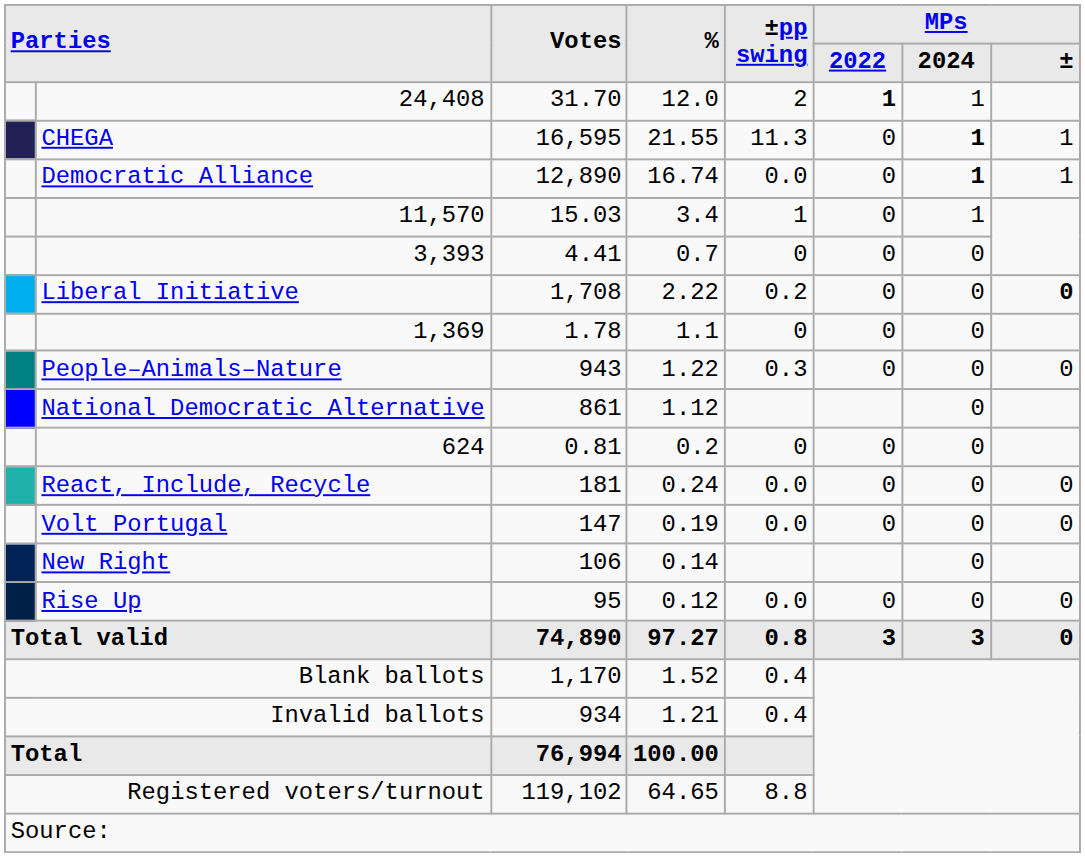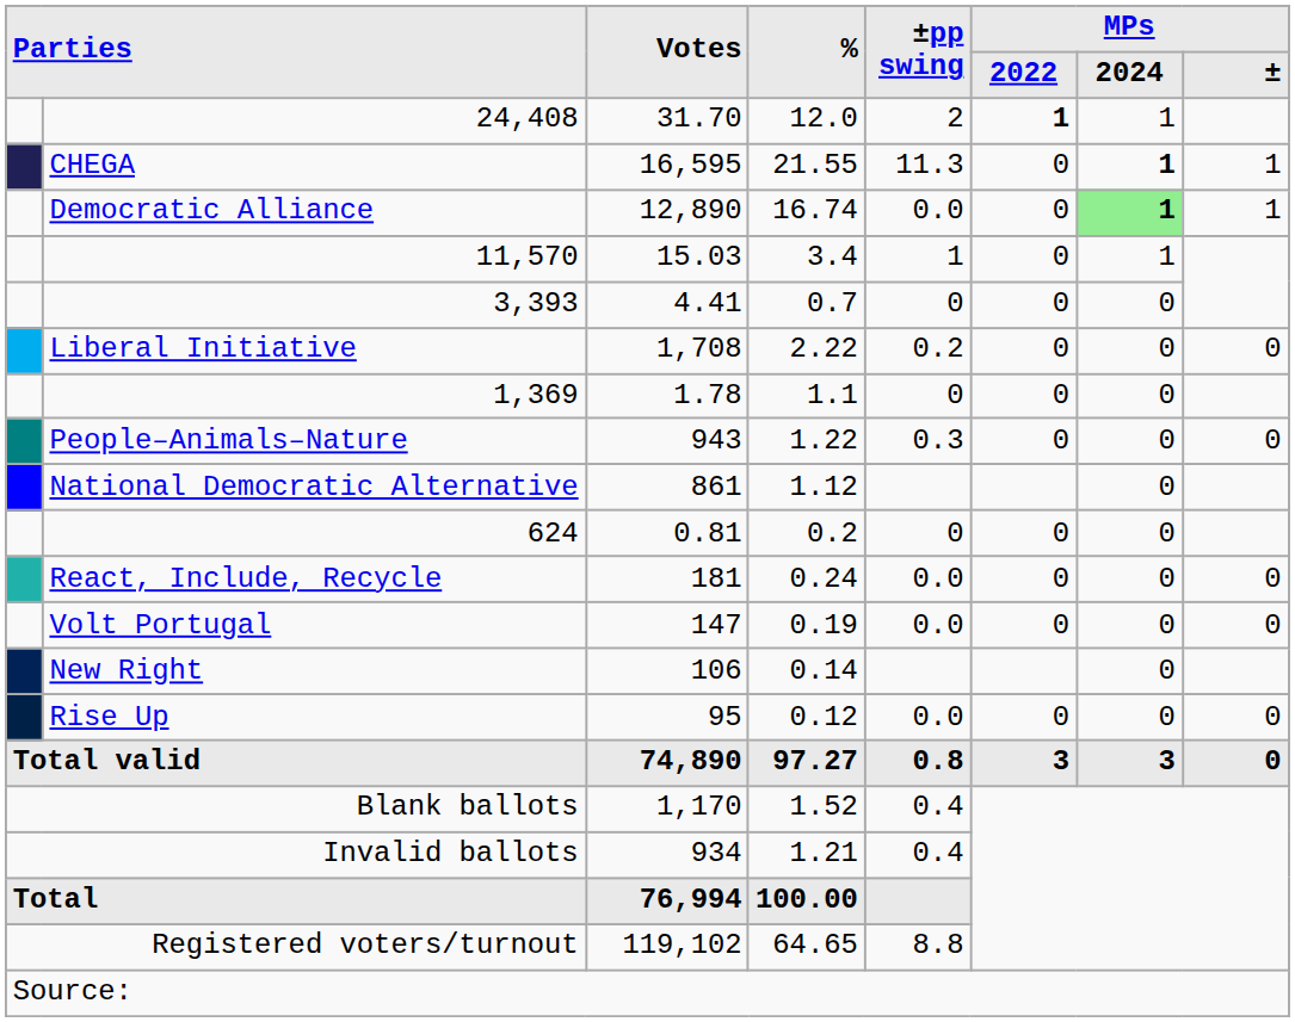Democratic Alliance | MPs / 2024: no background -> lightgreen background
Liberal Initiative | MPs / ±: bold -> normal
